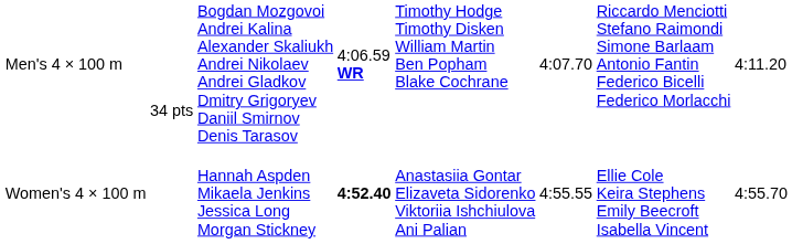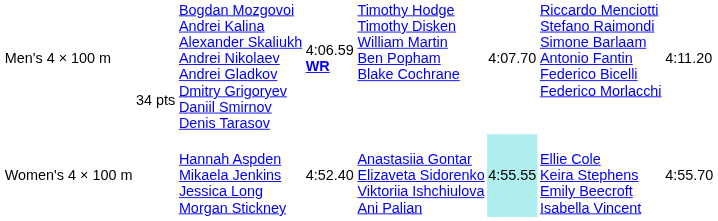Women's 4 × 100 m | column 4: bold -> normal
Women's 4 × 100 m | column 6: no background -> paleturquoise background
